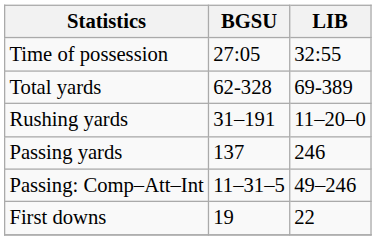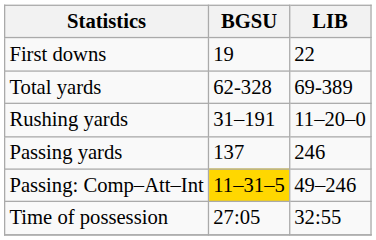rows swapped: First downs <-> Time of possession
Passing: Comp–Att–Int | BGSU: no background -> gold background
